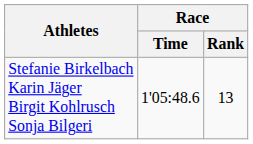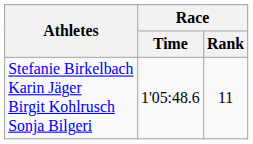row 3 | Race / Rank: 13 -> 11
